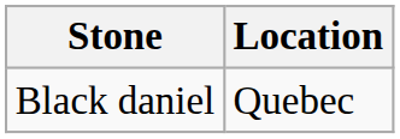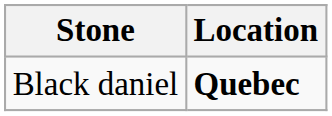Black daniel | Location: normal -> bold
